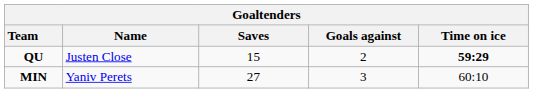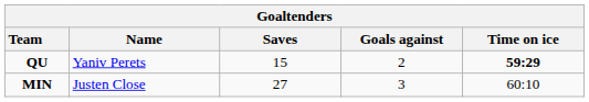QU | Name: Justen Close -> Yaniv Perets
MIN | Name: Yaniv Perets -> Justen Close
